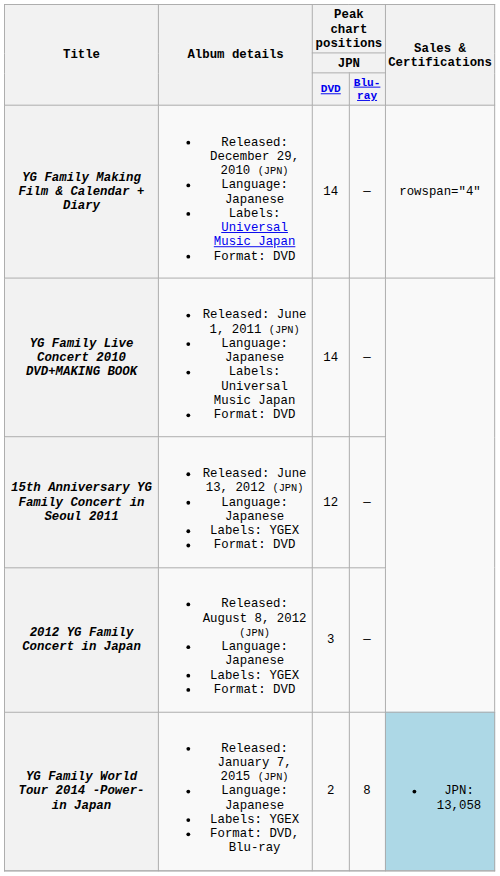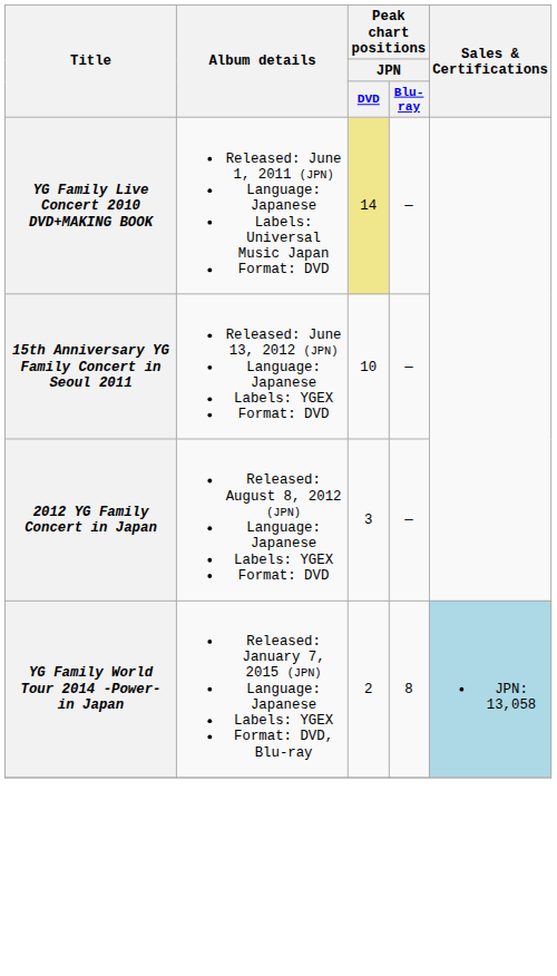- row: YG Family Making Film & Calendar + Diary | Released: December 29, 2010 (JPN) Language: Japanese Labels: Universal Music Japan Format: DVD | 14 | — | rowspan="4"
YG Family Live Concert 2010 DVD+MAKING BOOK | Peak chart positions / JPN / DVD: no background -> khaki background
15th Anniversary YG Family Concert in Seoul 2011 | Peak chart positions / JPN / DVD: 12 -> 10
